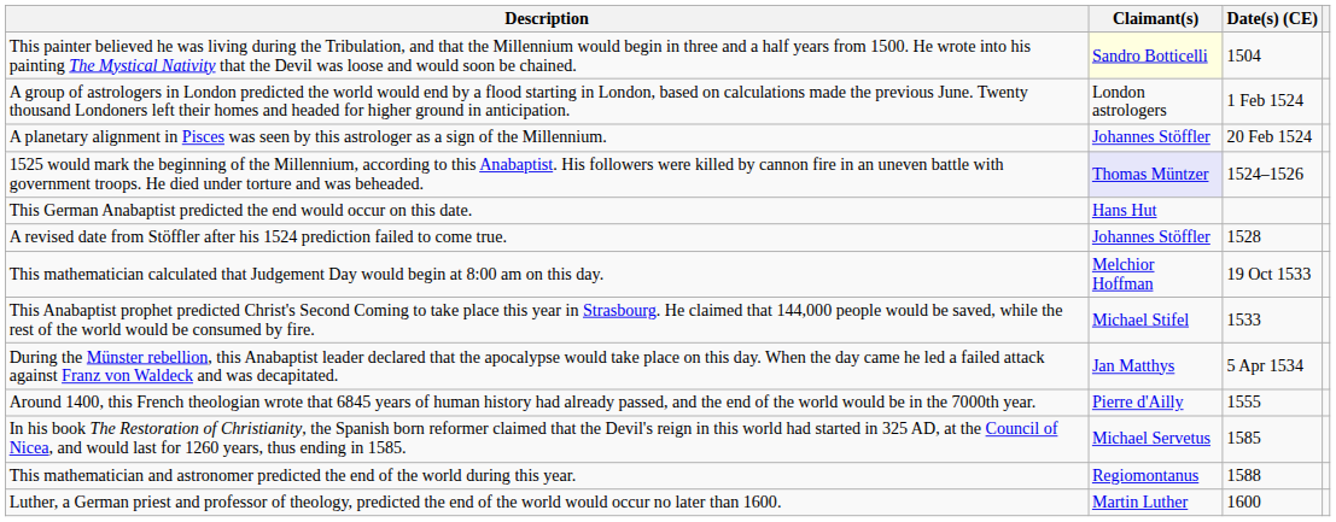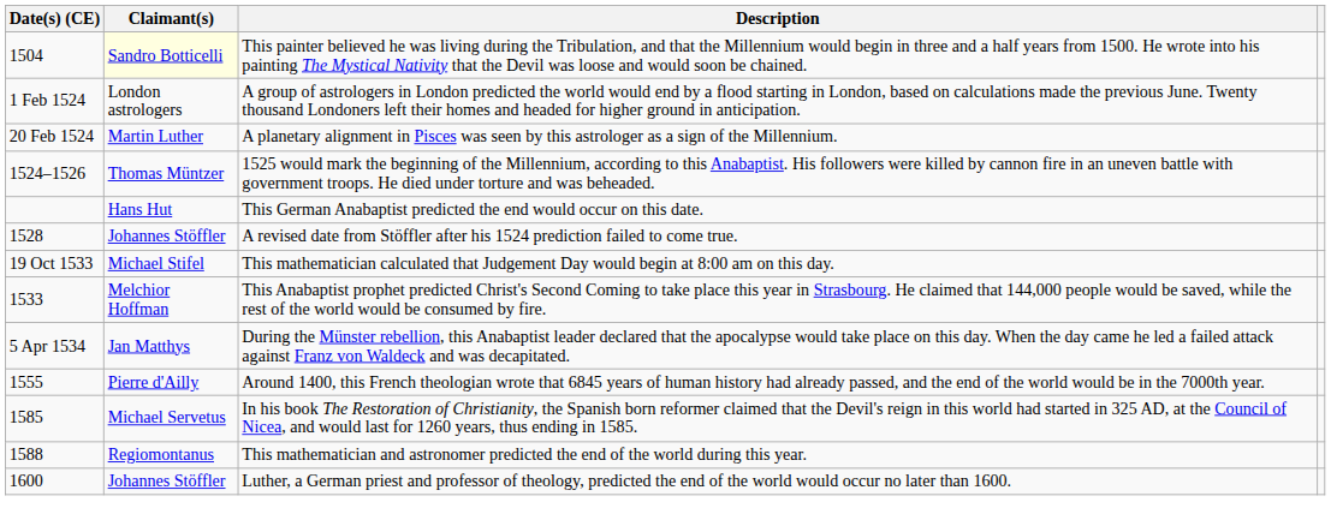columns swapped: Date(s) (CE) <-> Description
row 4 | Claimant(s): Johannes Stöffler -> Martin Luther
row 5 | Claimant(s): lavender background -> no background
row 8 | Claimant(s): Melchior Hoffman -> Michael Stifel
row 9 | Claimant(s): Michael Stifel -> Melchior Hoffman
row 14 | Claimant(s): Martin Luther -> Johannes Stöffler
